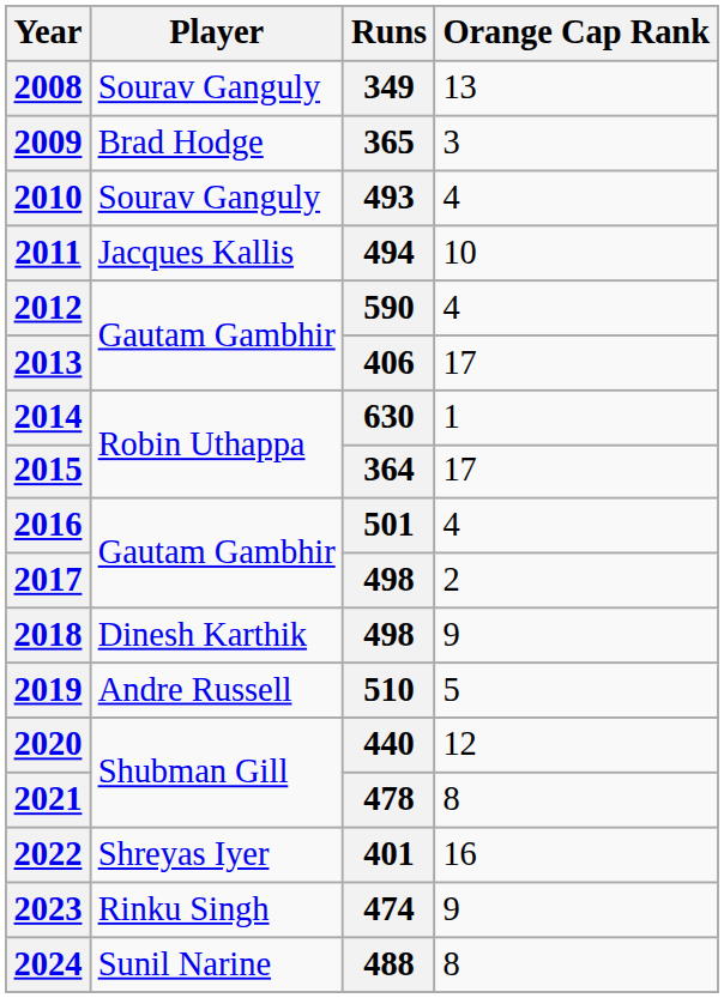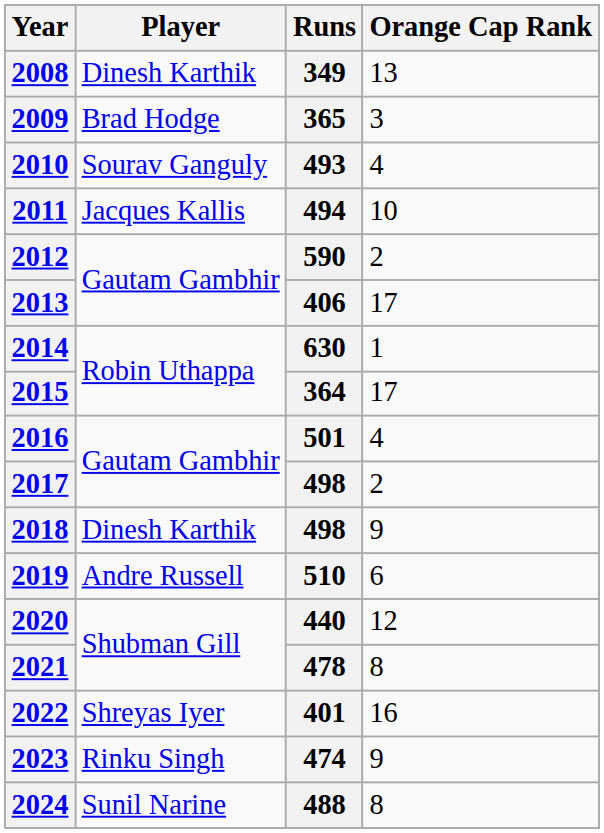2008 | Player: Sourav Ganguly -> Dinesh Karthik
2012 | Orange Cap Rank: 4 -> 2
2019 | Orange Cap Rank: 5 -> 6
